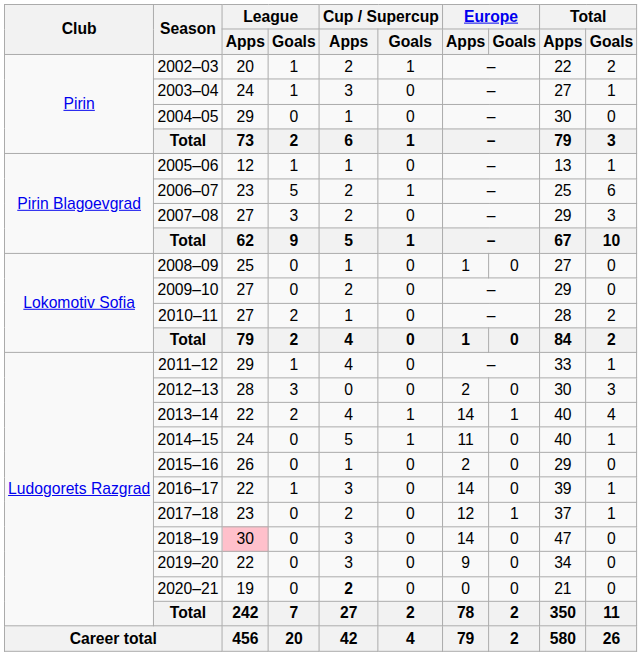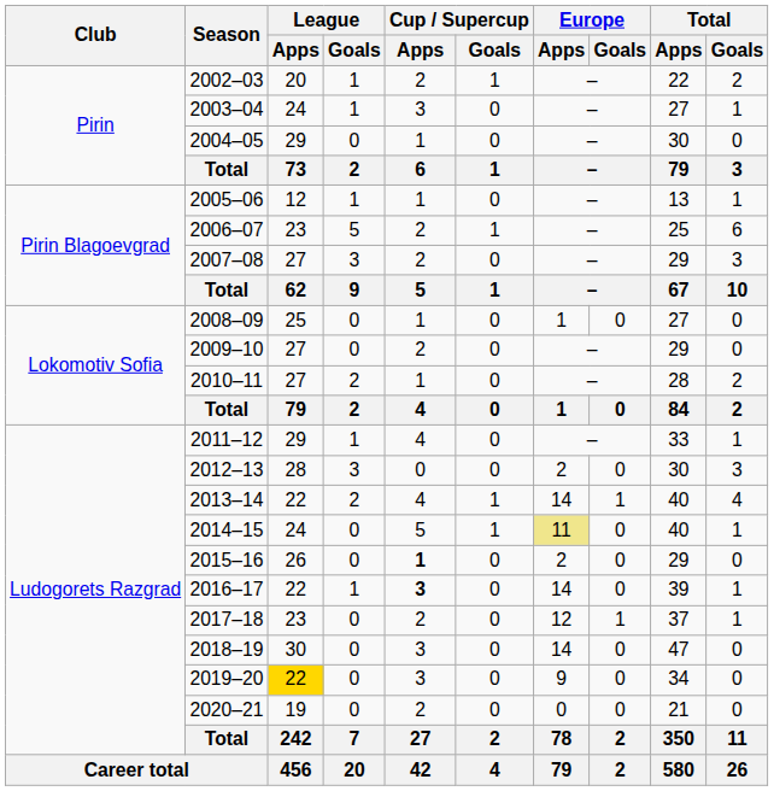2014–15 | Europe / Apps: no background -> khaki background
2015–16 | Cup / Supercup / Apps: normal -> bold
2016–17 | Cup / Supercup / Apps: normal -> bold
2018–19 | League / Apps: pink background -> no background
2019–20 | League / Apps: no background -> gold background
2020–21 | Cup / Supercup / Apps: bold -> normal
